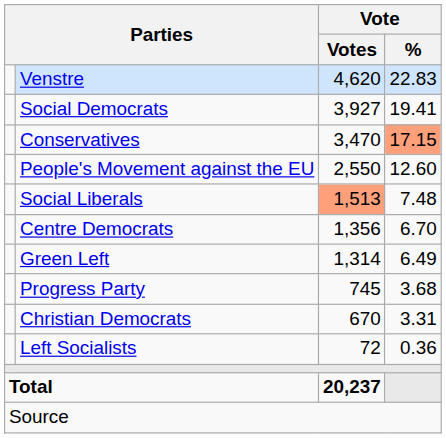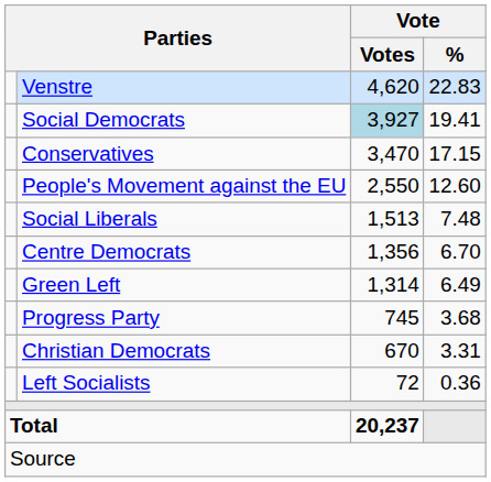Social Democrats | Vote / Votes: no background -> lightblue background
Conservatives | Vote / %: lightsalmon background -> no background
Social Liberals | Vote / Votes: lightsalmon background -> no background
